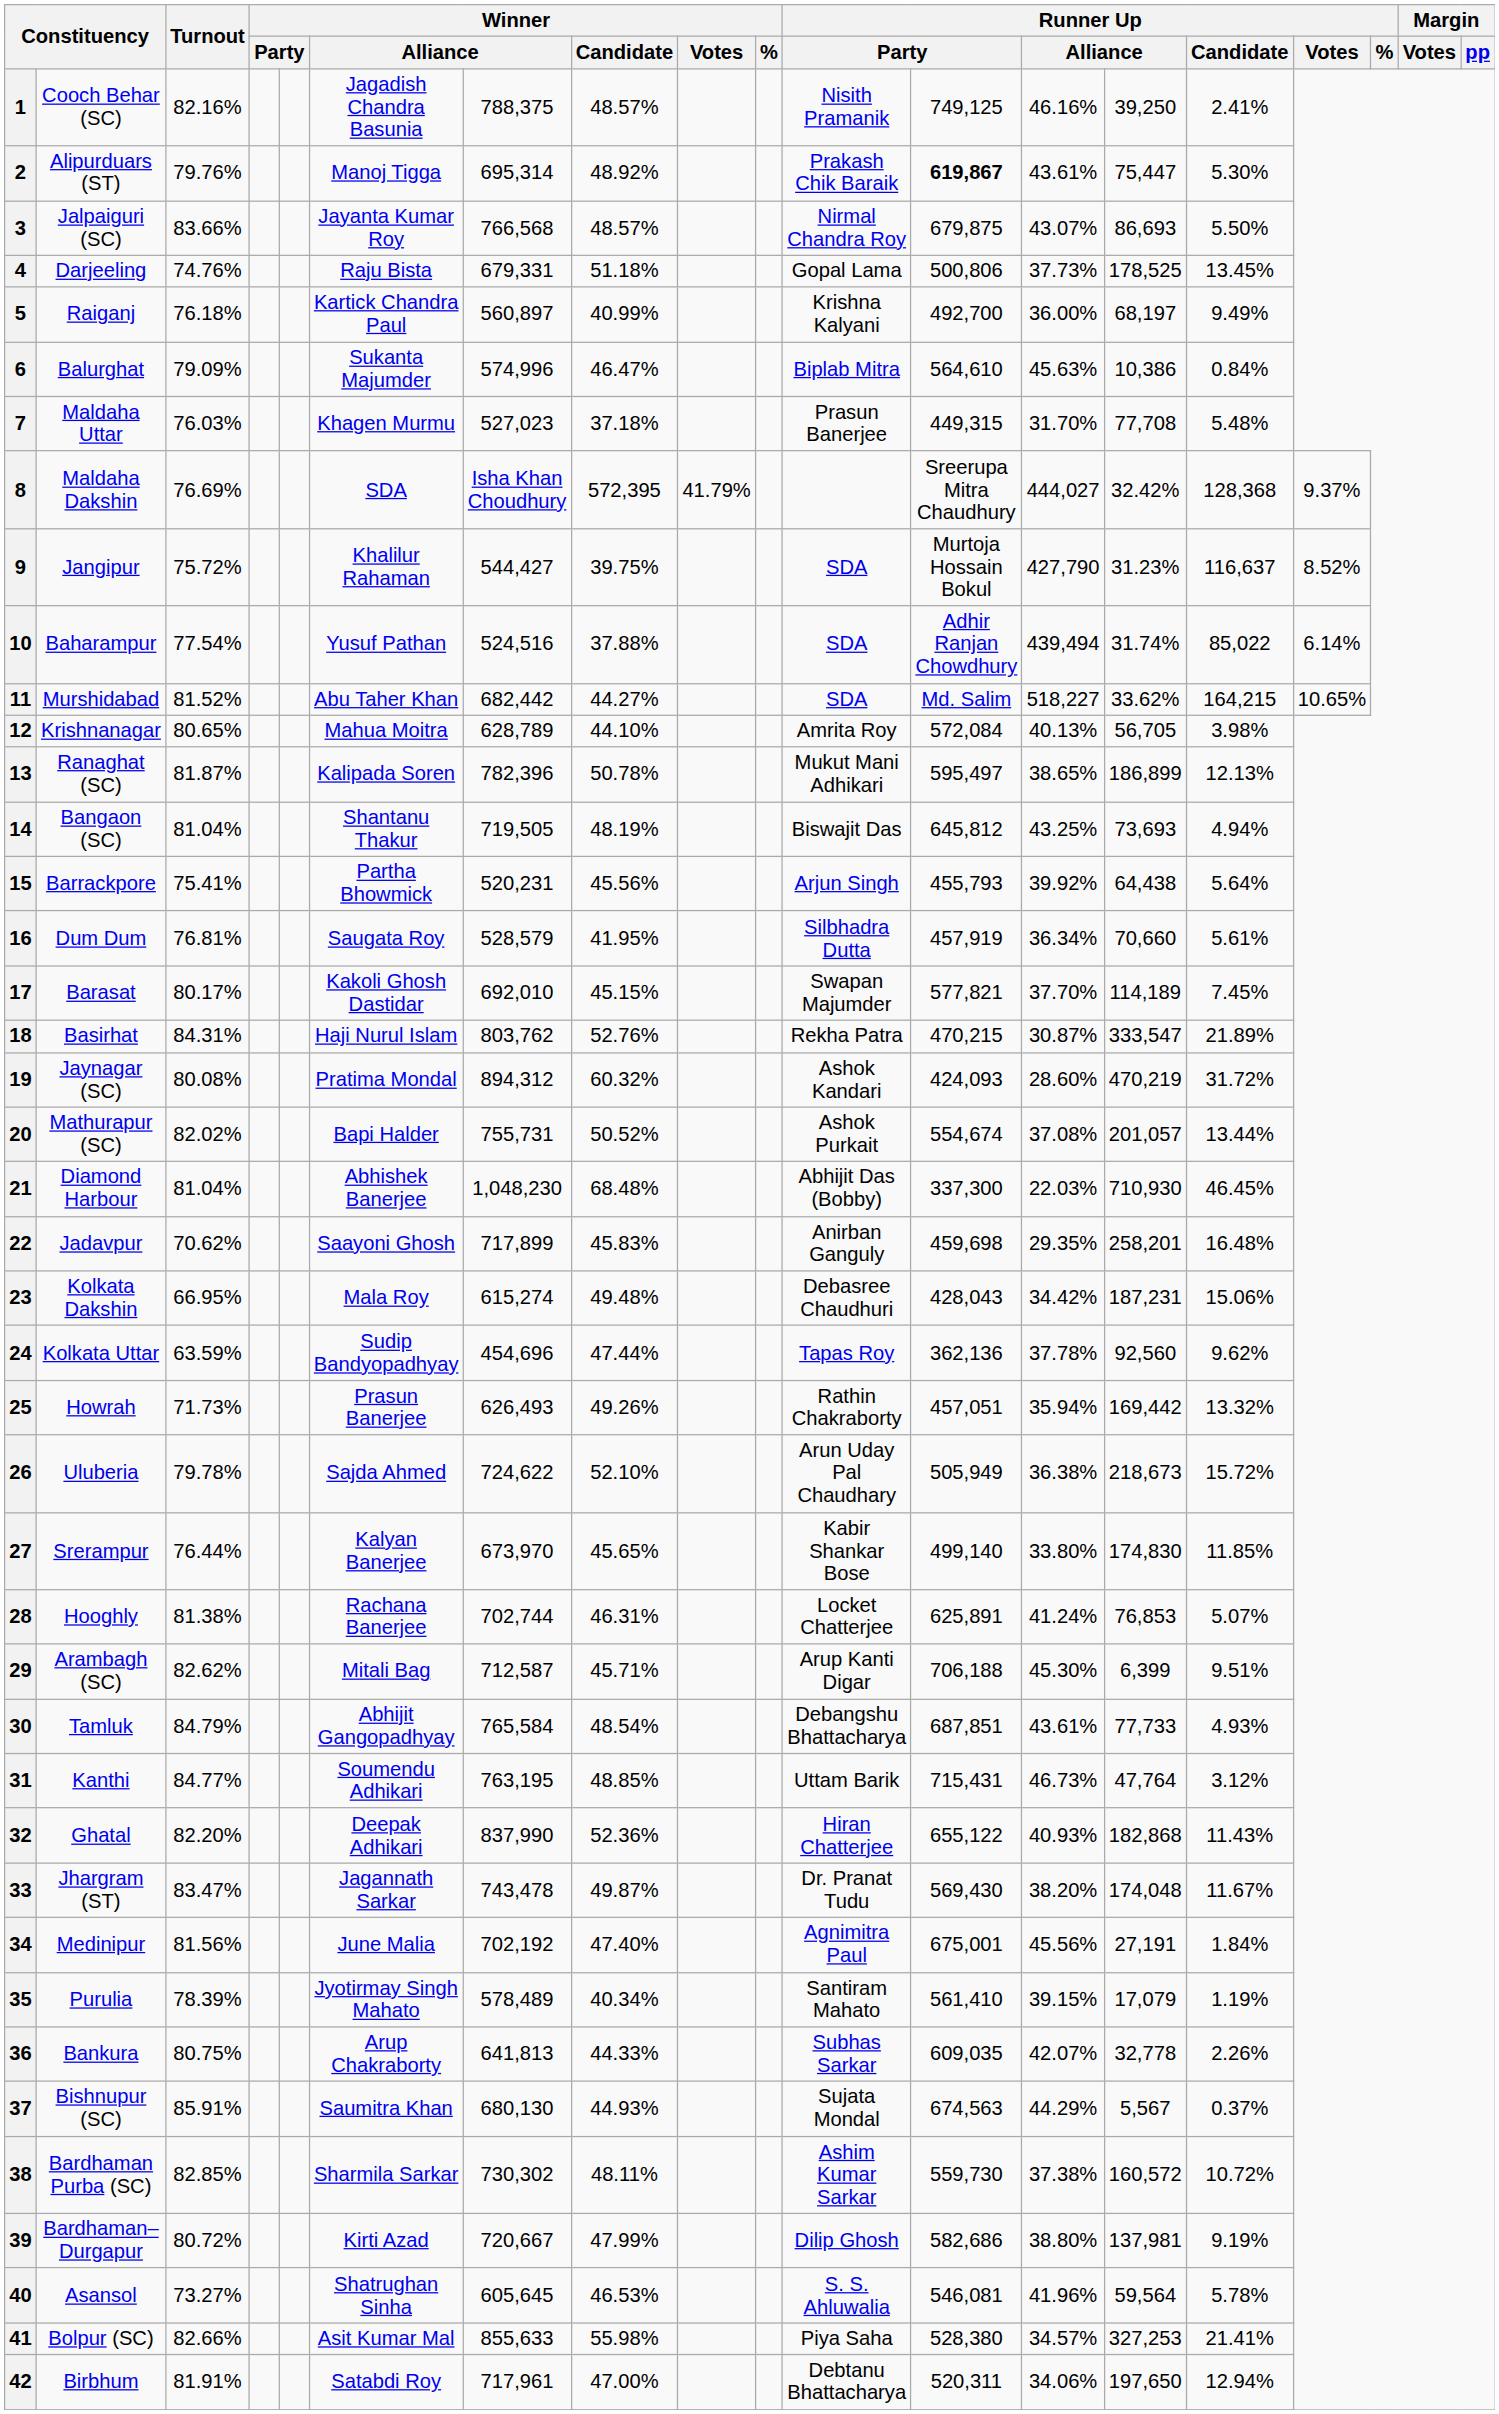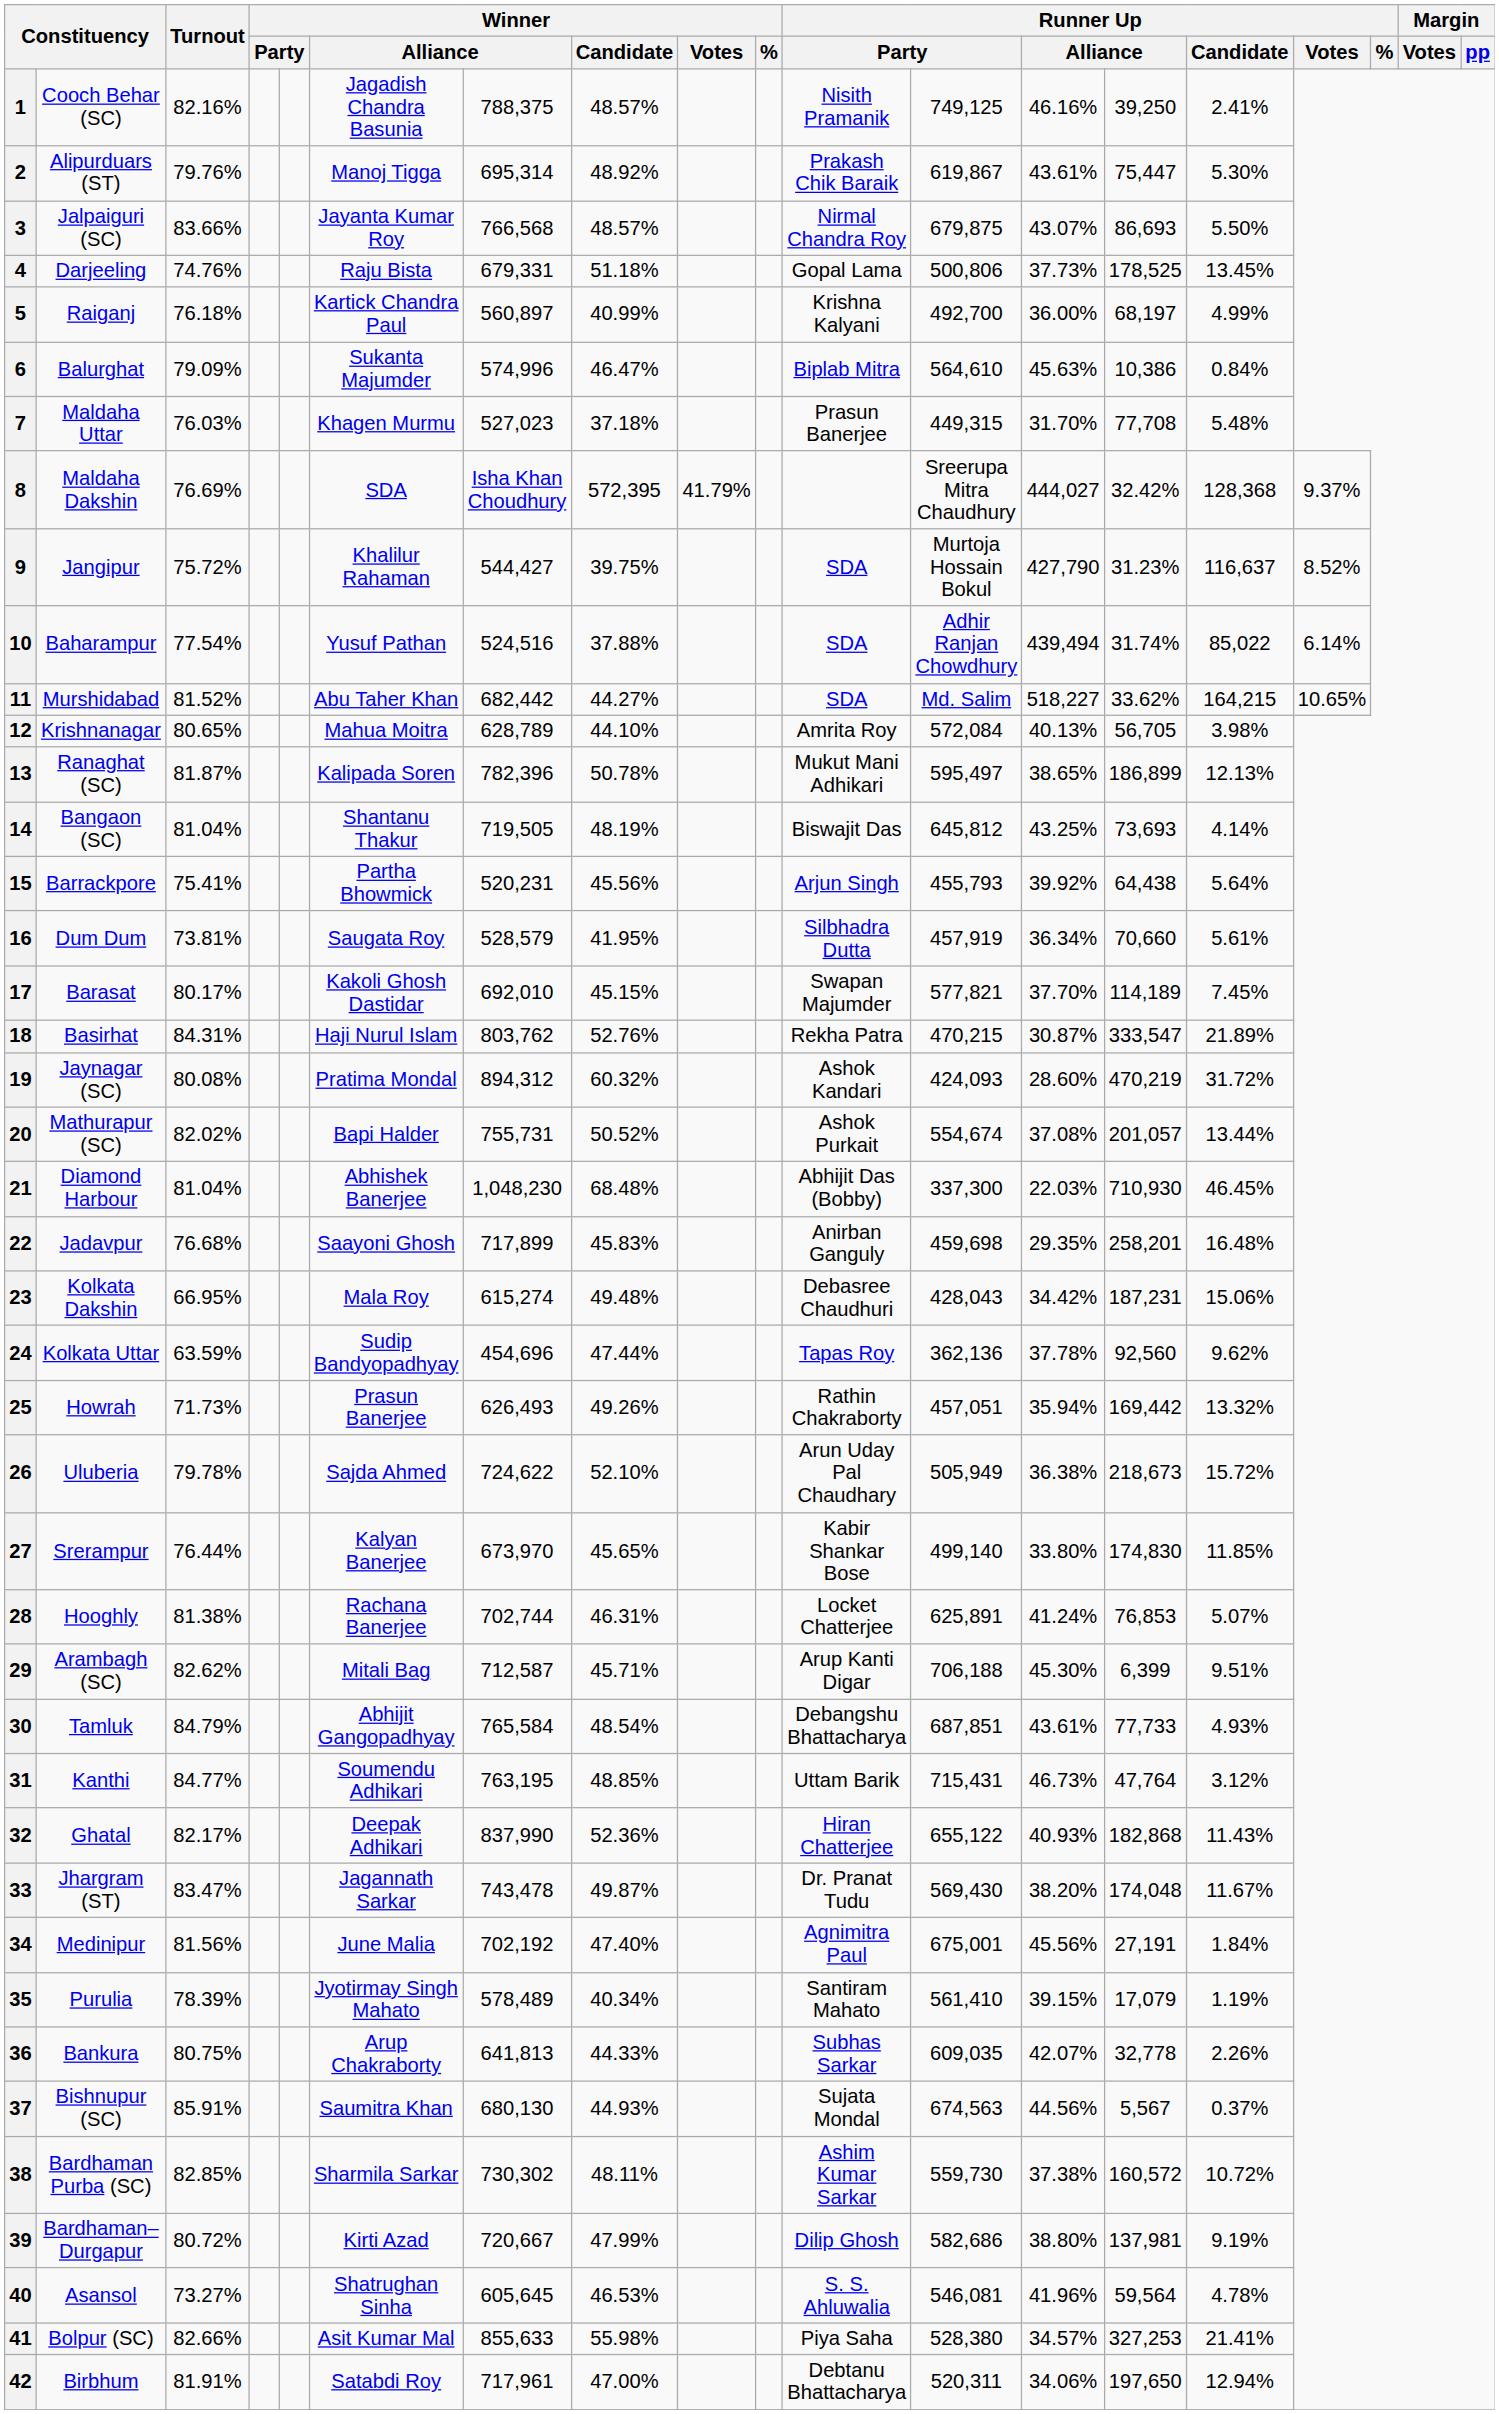2 | column 12: bold -> normal
5 | Runner Up / Candidate: 9.49% -> 4.99%
14 | Runner Up / Candidate: 4.94% -> 4.14%
16 | Turnout: 76.81% -> 73.81%
22 | Turnout: 70.62% -> 76.68%
32 | Turnout: 82.20% -> 82.17%
37 | column 13: 44.29% -> 44.56%
40 | Runner Up / Candidate: 5.78% -> 4.78%
